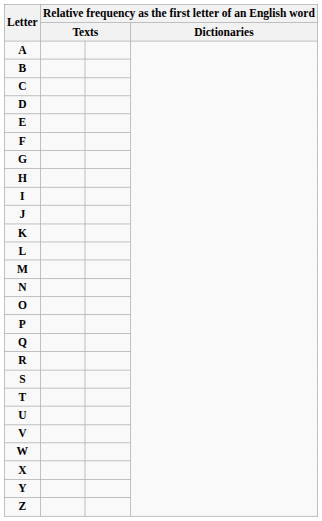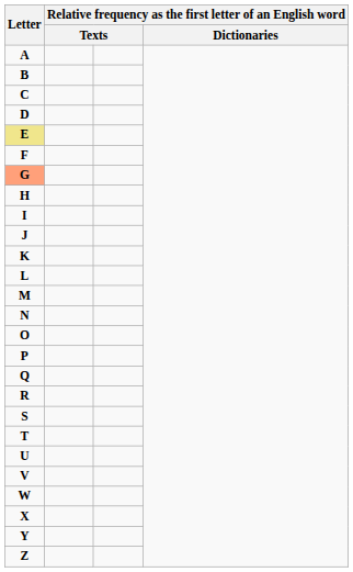E | Letter: no background -> khaki background
G | Letter: no background -> lightsalmon background
